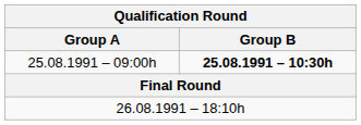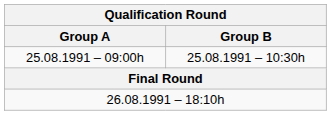25.08.1991 – 09:00h | Group B: bold -> normal
